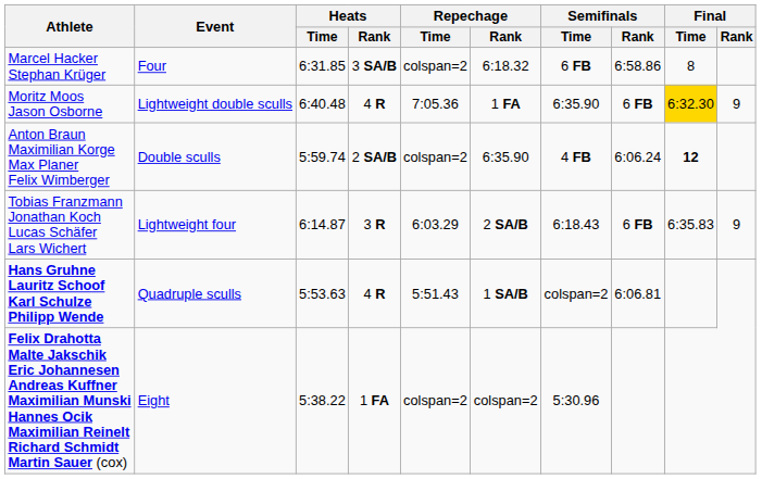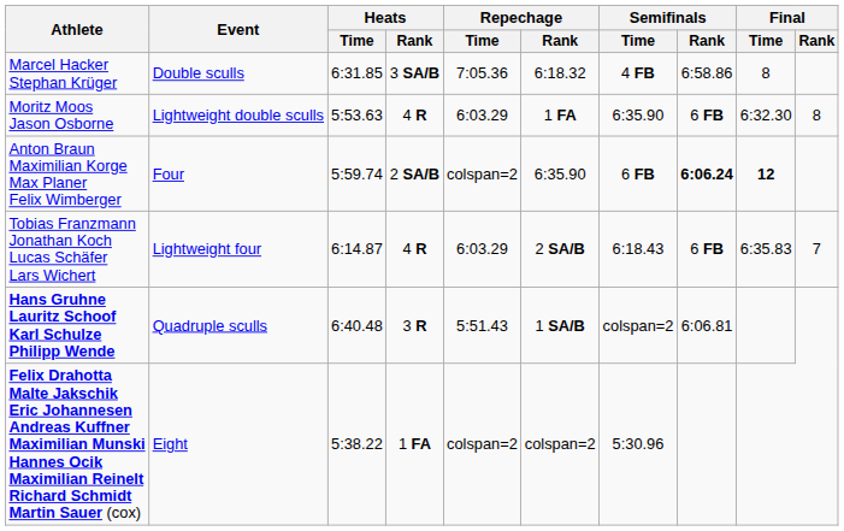Marcel Hacker Stephan Krüger | Event: Four -> Double sculls
Marcel Hacker Stephan Krüger | Repechage / Time: colspan=2 -> 7:05.36
Marcel Hacker Stephan Krüger | Semifinals / Time: 6 FB -> 4 FB
Moritz Moos Jason Osborne | Heats / Time: 6:40.48 -> 5:53.63
Moritz Moos Jason Osborne | Repechage / Time: 7:05.36 -> 6:03.29
Moritz Moos Jason Osborne | Final / Time: gold background -> no background
Moritz Moos Jason Osborne | Final / Rank: 9 -> 8
Anton Braun Maximilian Korge Max Planer Felix Wimberger | Event: Double sculls -> Four
Anton Braun Maximilian Korge Max Planer Felix Wimberger | Semifinals / Time: 4 FB -> 6 FB
Anton Braun Maximilian Korge Max Planer Felix Wimberger | Semifinals / Rank: normal -> bold
Tobias Franzmann Jonathan Koch Lucas Schäfer Lars Wichert | Heats / Rank: 3 R -> 4 R
Tobias Franzmann Jonathan Koch Lucas Schäfer Lars Wichert | Final / Rank: 9 -> 7
Hans Gruhne Lauritz Schoof Karl Schulze Philipp Wende | Heats / Time: 5:53.63 -> 6:40.48
Hans Gruhne Lauritz Schoof Karl Schulze Philipp Wende | Heats / Rank: 4 R -> 3 R
